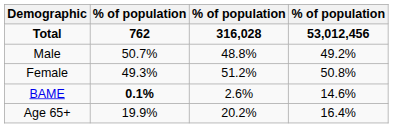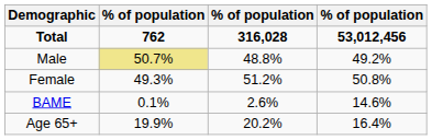Male | column 2: no background -> khaki background
BAME | column 2: bold -> normal
